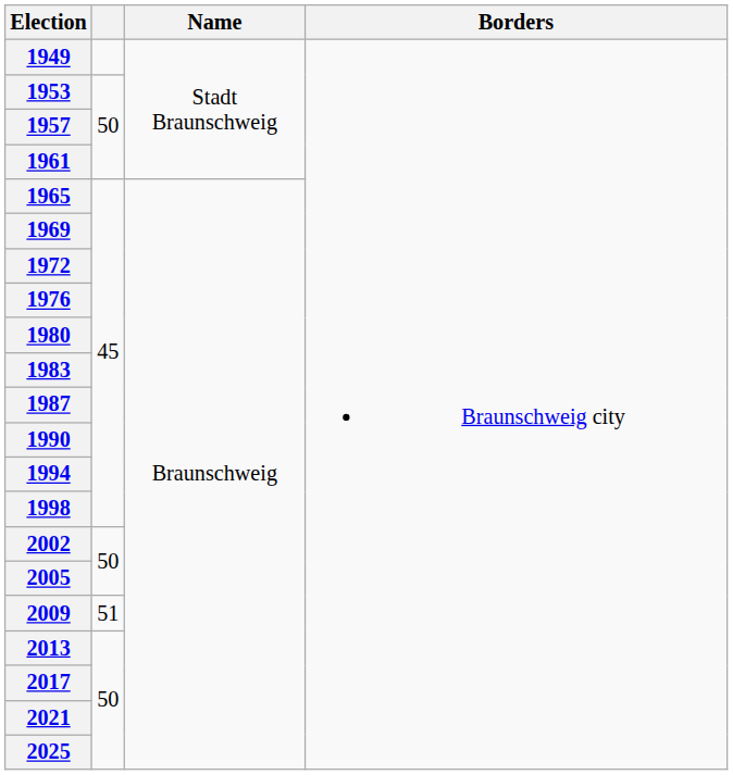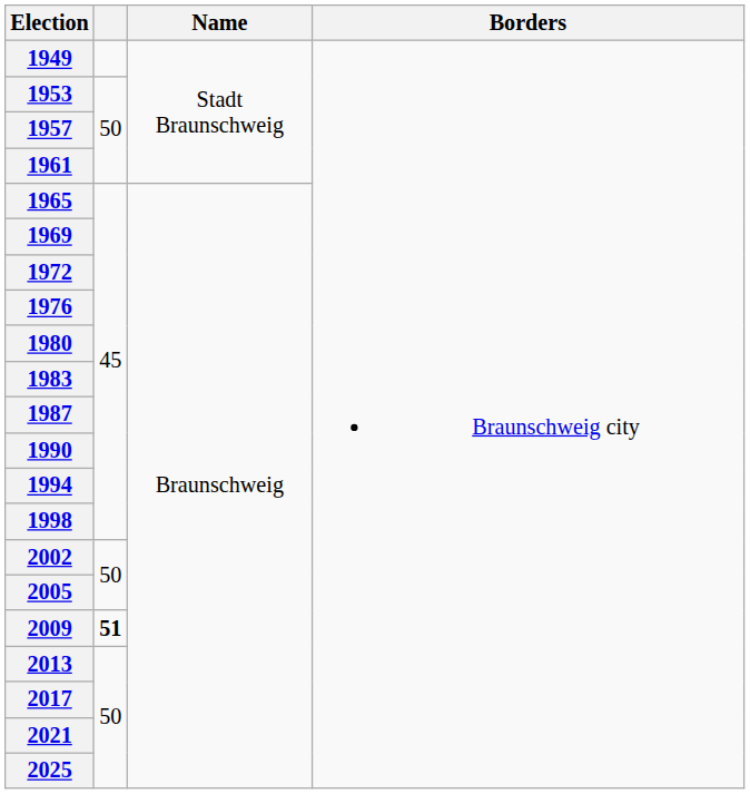2009 | column 2: normal -> bold
